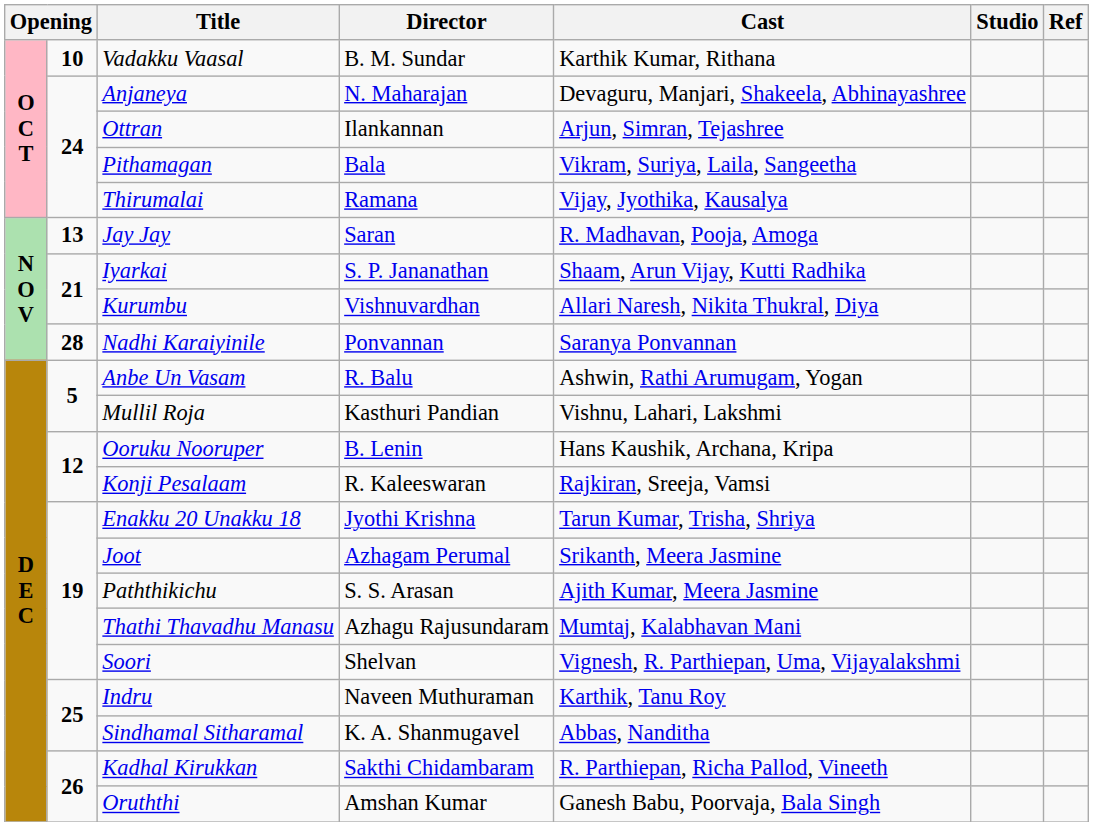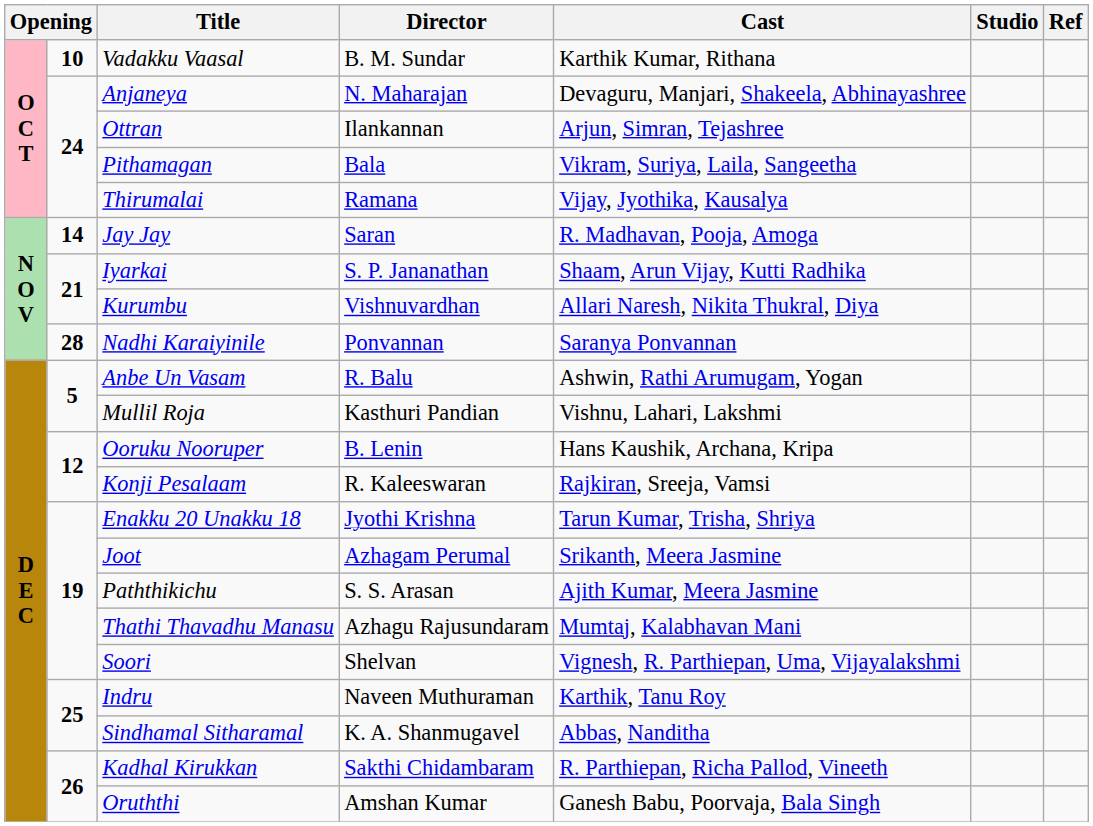Jay Jay | column 2: 13 -> 14
